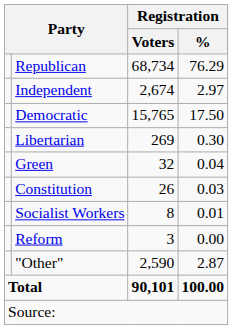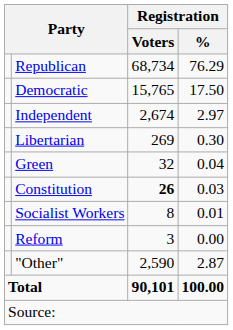rows swapped: Democratic <-> Independent
Constitution | Registration / Voters: normal -> bold
